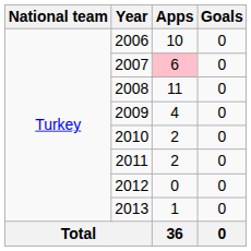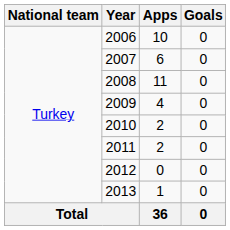2007 | Apps: pink background -> no background
